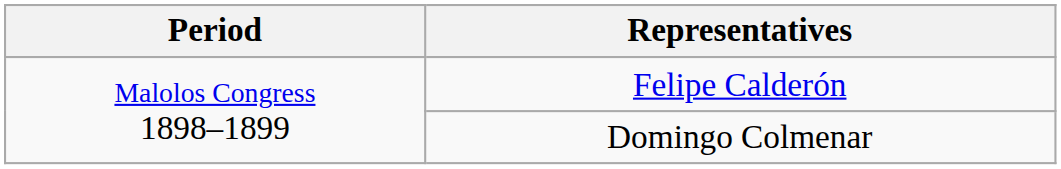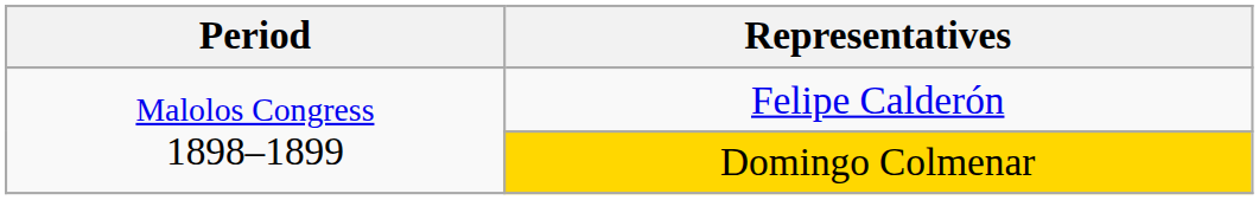Domingo Colmenar | Representatives: no background -> gold background
